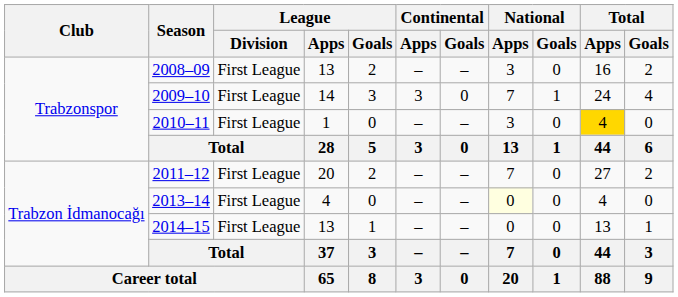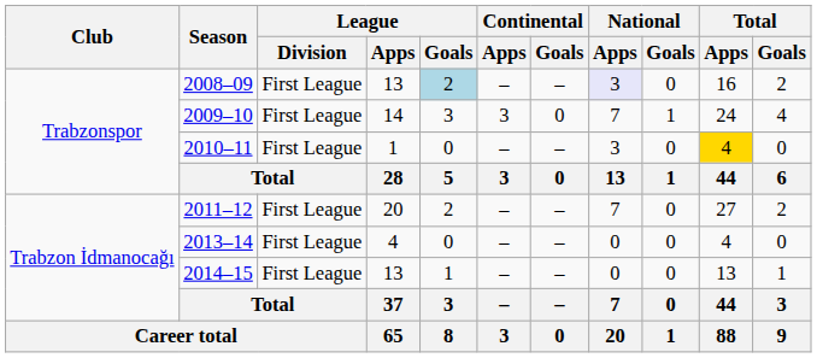2008–09 | League / Goals: no background -> lightblue background
2008–09 | National / Apps: no background -> lavender background
2013–14 | National / Apps: lightyellow background -> no background
